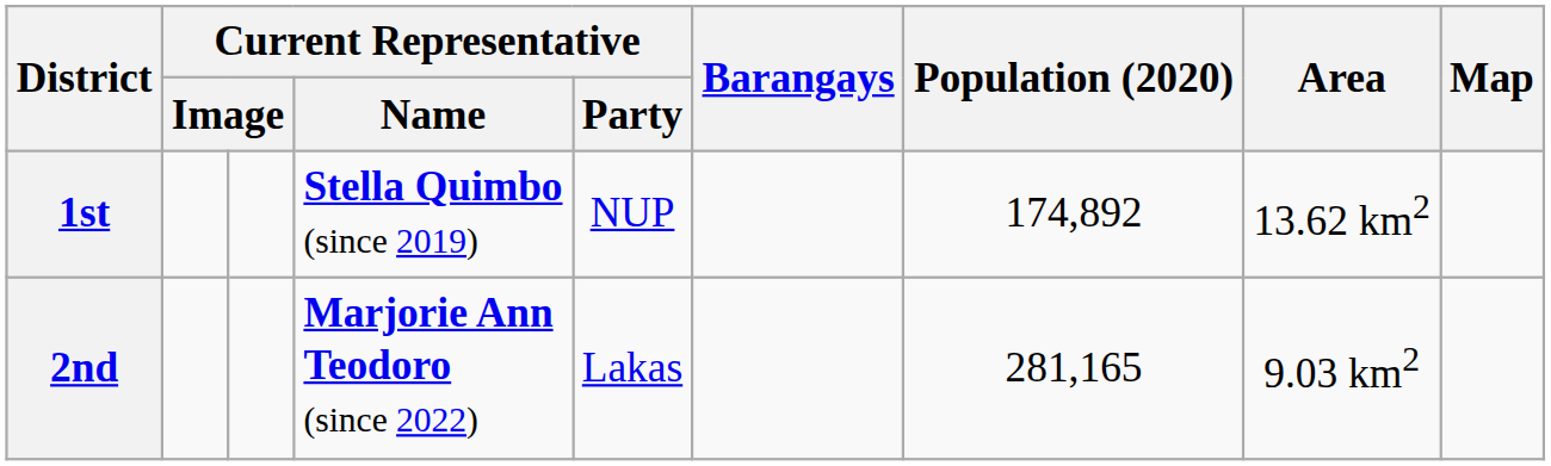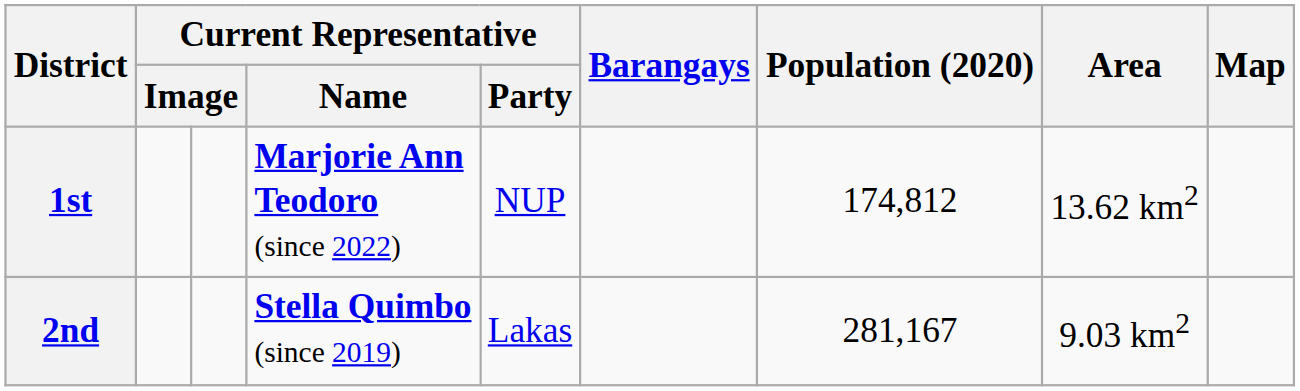1st | Current Representative / Name: Stella Quimbo (since 2019) -> Marjorie Ann Teodoro (since 2022)
1st | Population (2020): 174,892 -> 174,812
2nd | Current Representative / Name: Marjorie Ann Teodoro (since 2022) -> Stella Quimbo (since 2019)
2nd | Population (2020): 281,165 -> 281,167
